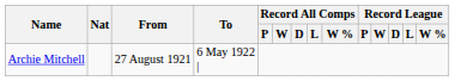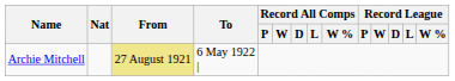Archie Mitchell | From: no background -> khaki background
